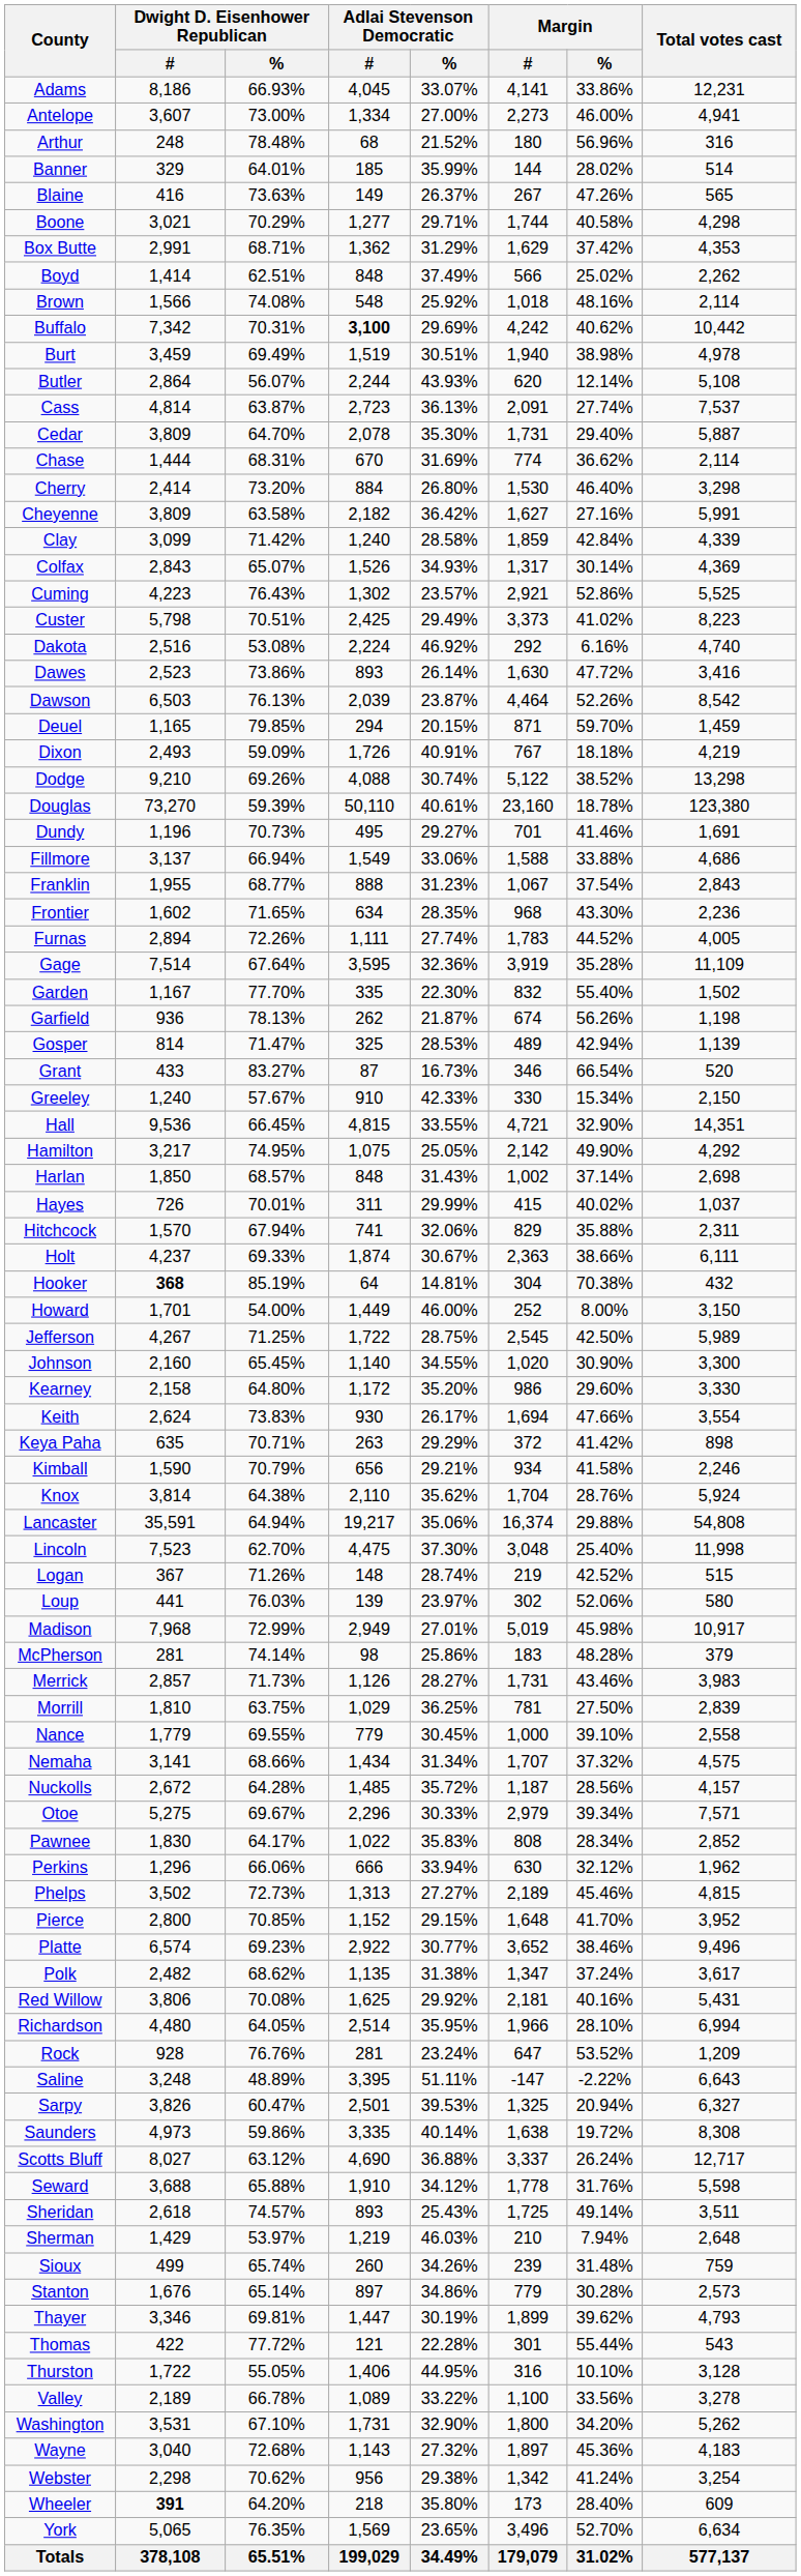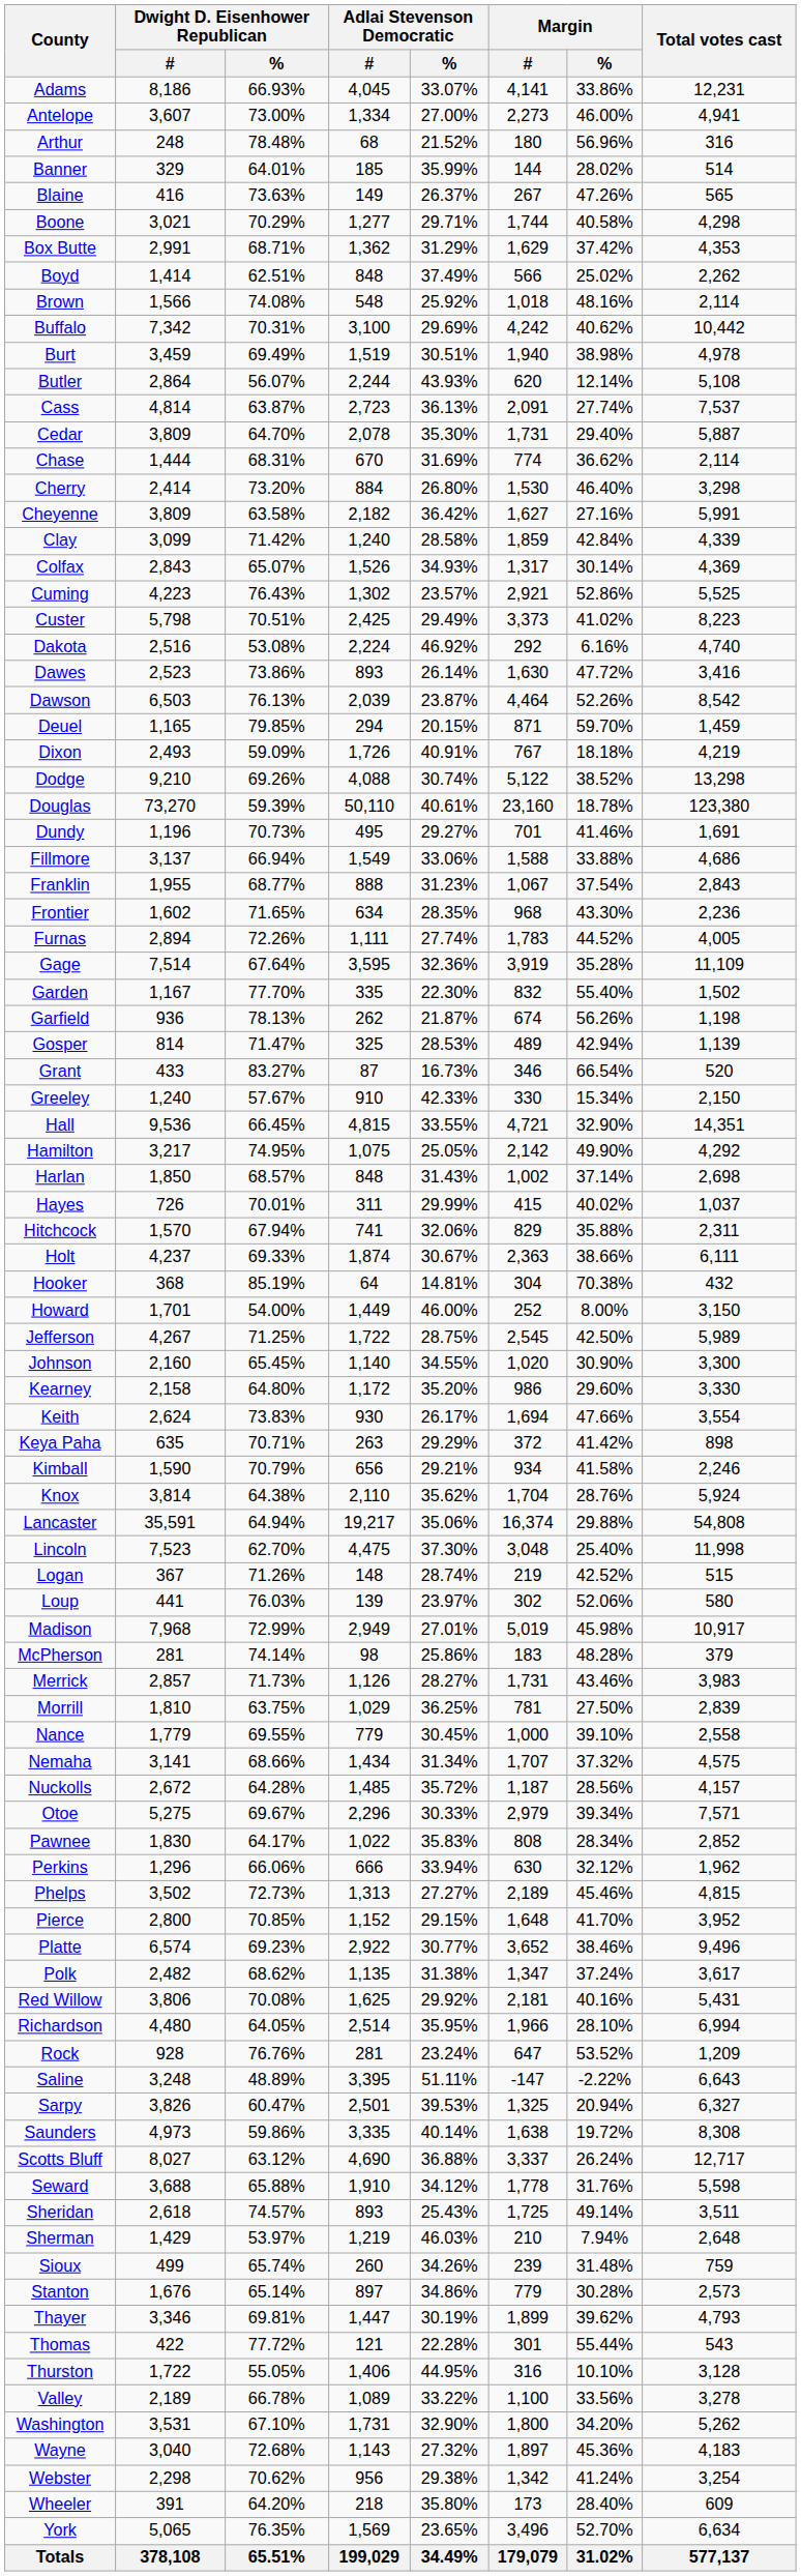Buffalo | Adlai Stevenson Democratic / #: bold -> normal
Hooker | Dwight D. Eisenhower Republican / #: bold -> normal
Wheeler | Dwight D. Eisenhower Republican / #: bold -> normal
